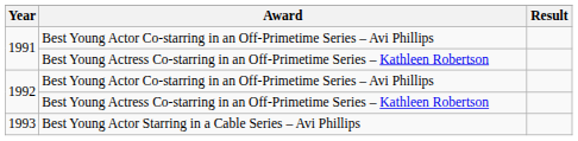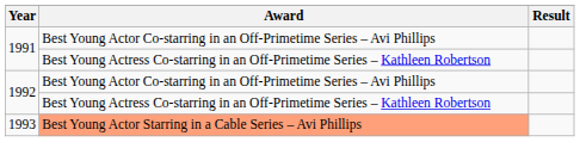1993 | Award: no background -> lightsalmon background
